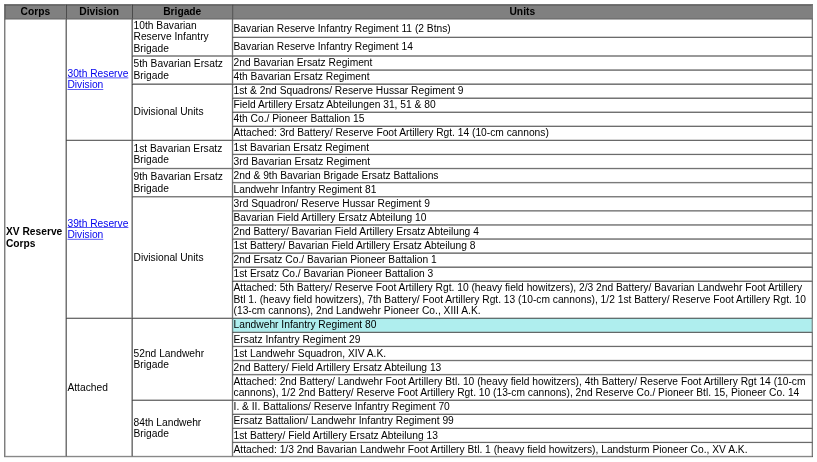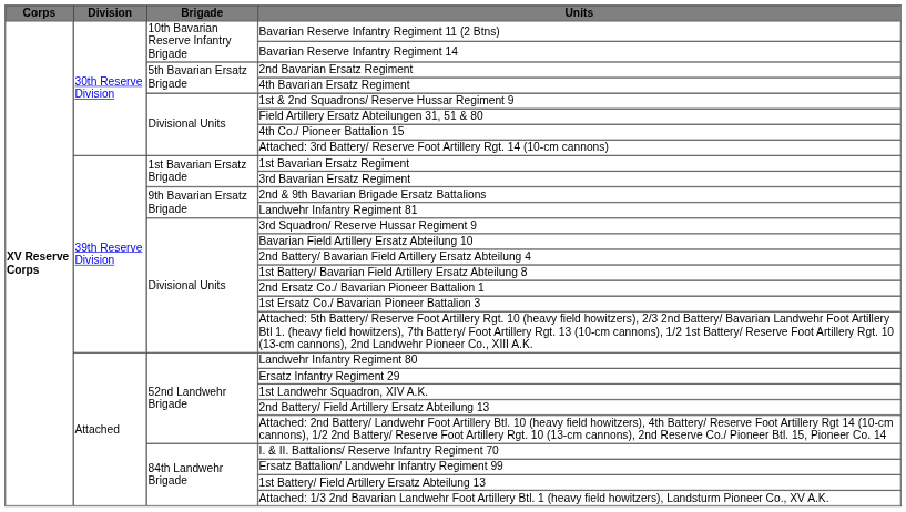Landwehr Infantry Regiment 80 | Units: paleturquoise background -> no background
